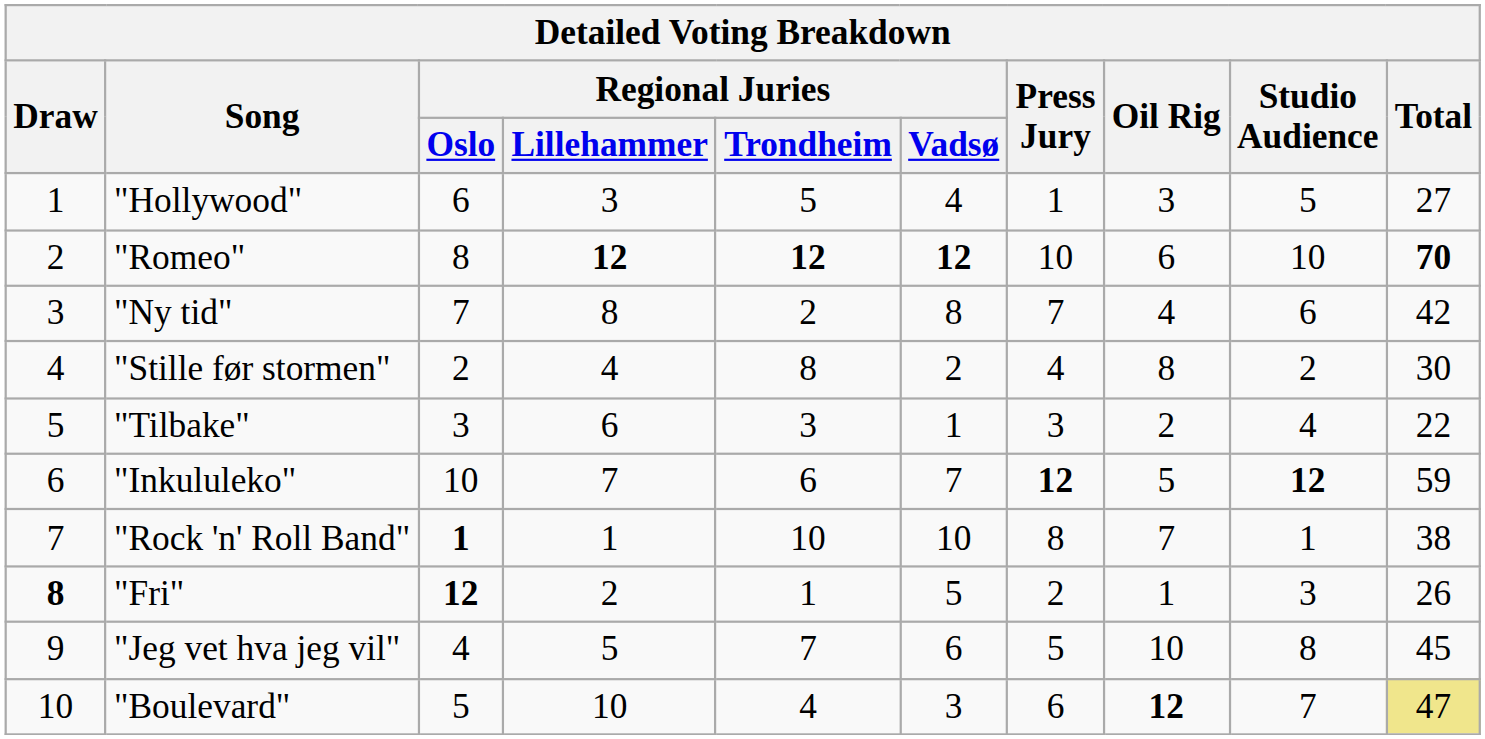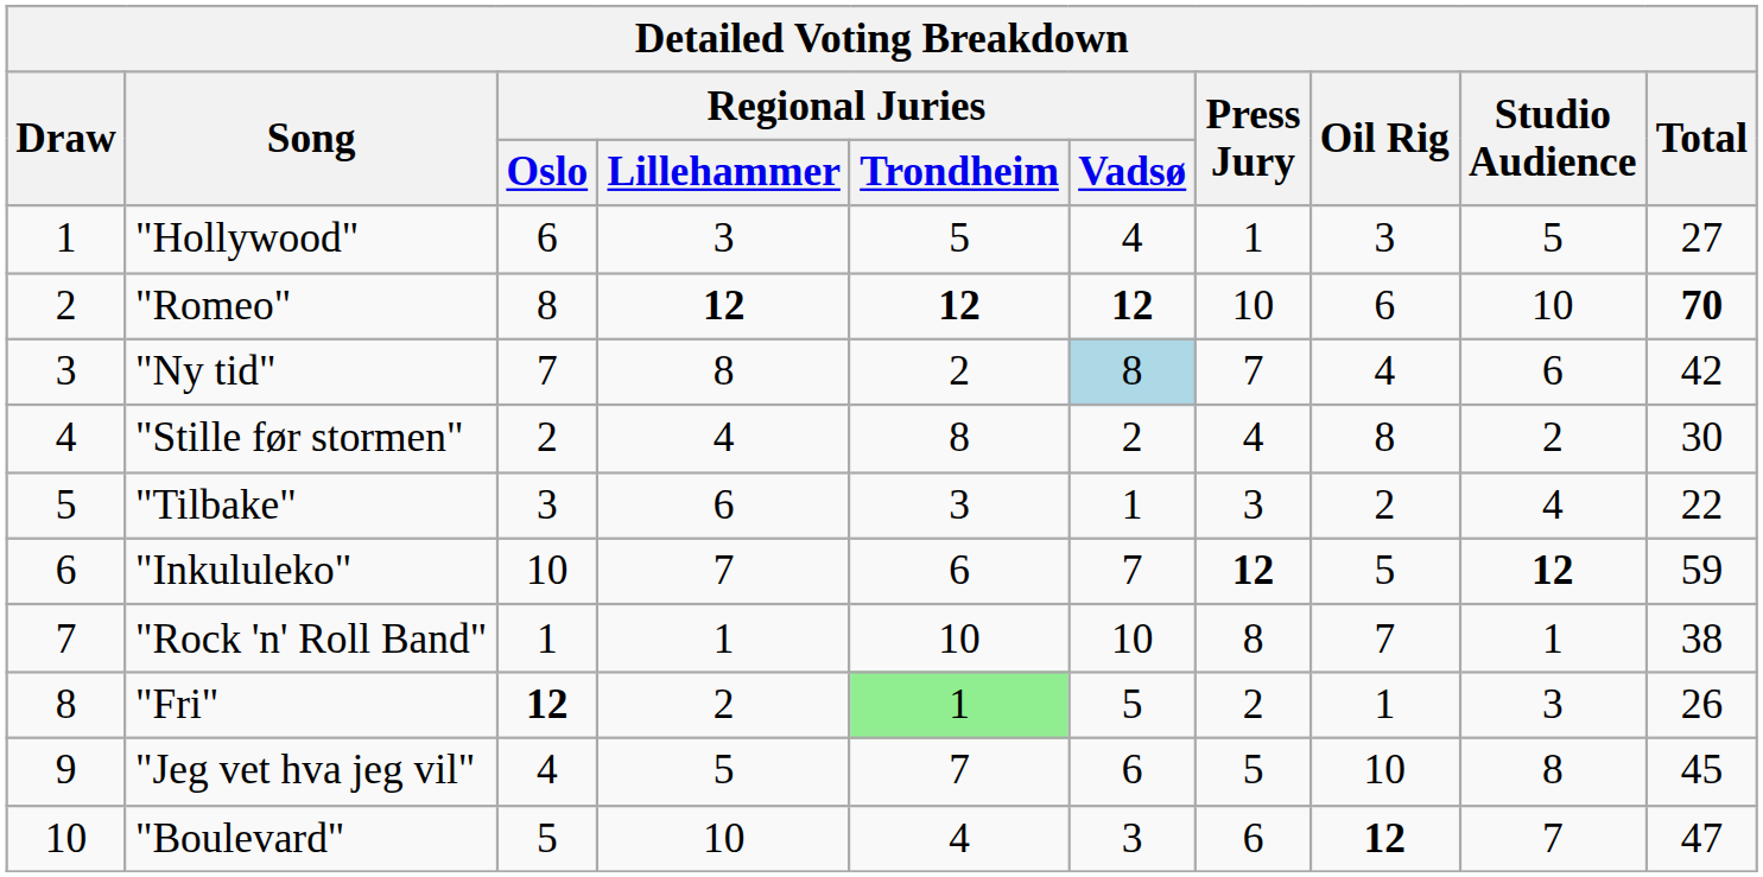"Ny tid" | Regional Juries / Vadsø: no background -> lightblue background
"Rock 'n' Roll Band" | Regional Juries / Oslo: bold -> normal
"Fri" | Draw: bold -> normal
"Fri" | Regional Juries / Trondheim: no background -> lightgreen background
"Boulevard" | Total: khaki background -> no background
